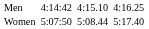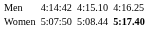Women | column 4: normal -> bold
